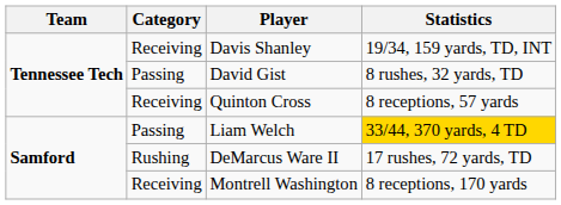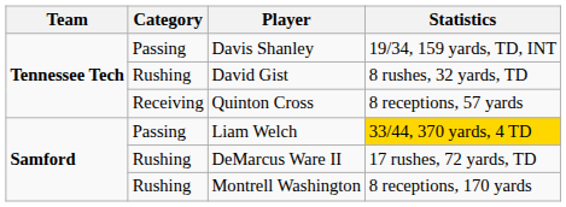Davis Shanley | Category: Receiving -> Passing
David Gist | Category: Passing -> Rushing
Montrell Washington | Category: Receiving -> Rushing
